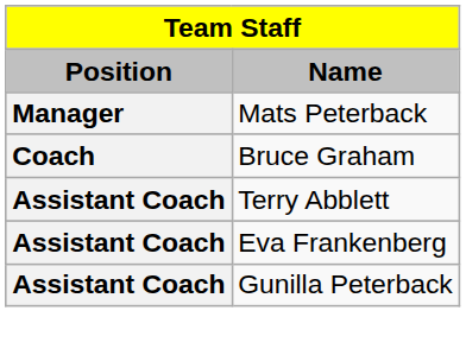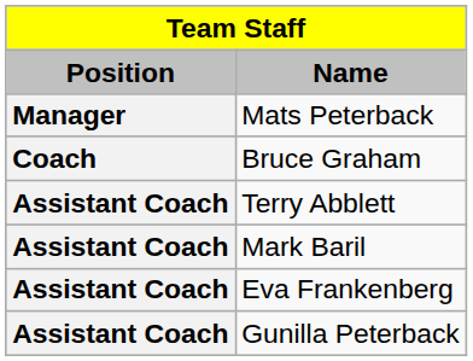+ row: Assistant Coach | Mark Baril
